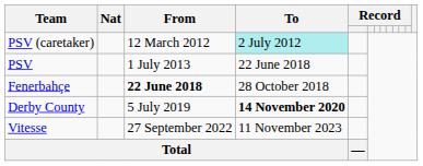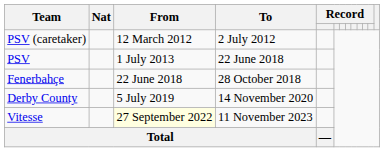PSV (caretaker) | To: paleturquoise background -> no background
Fenerbahçe | From: bold -> normal
Derby County | To: bold -> normal
Vitesse | From: no background -> lightyellow background
